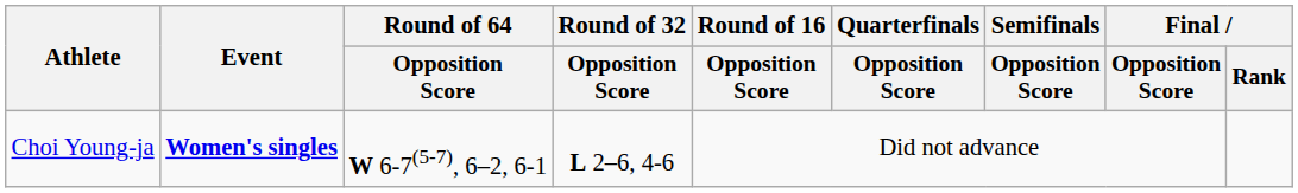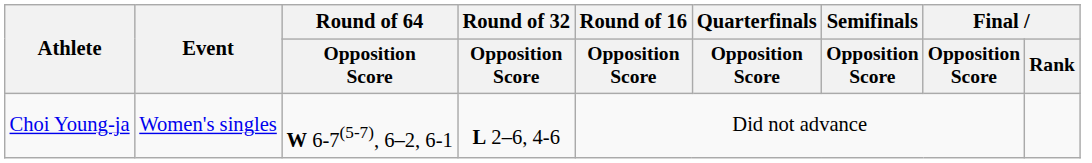Choi Young-ja | Event: bold -> normal
